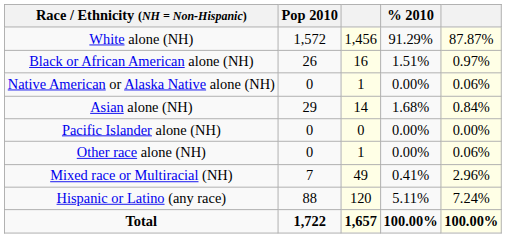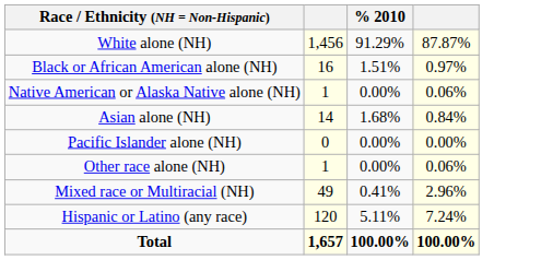- column: Pop 2010 | 1,572 | 26 | 0 | 29 | 0 | 0 | 7 | 88 | 1,722
